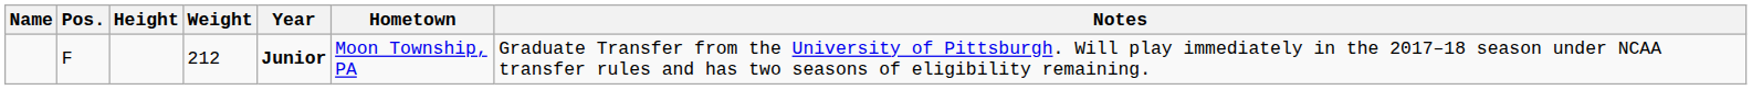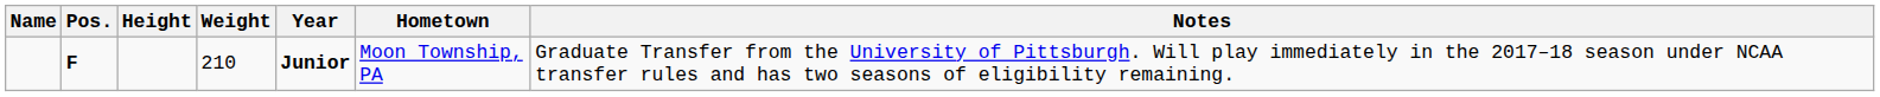row 2 | Pos.: normal -> bold
row 2 | Weight: 212 -> 210
